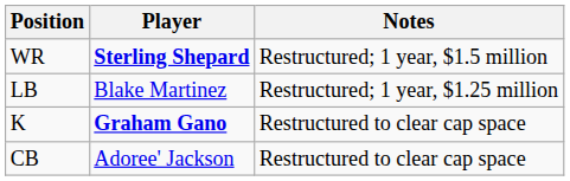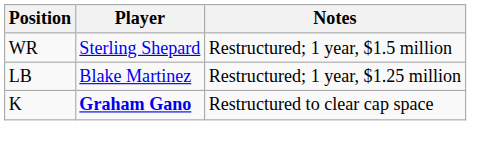WR | Player: bold -> normal
- row: CB | Adoree' Jackson | Restructured to clear cap space
